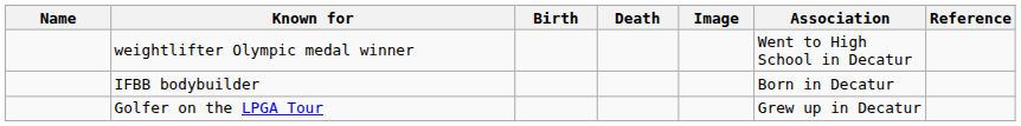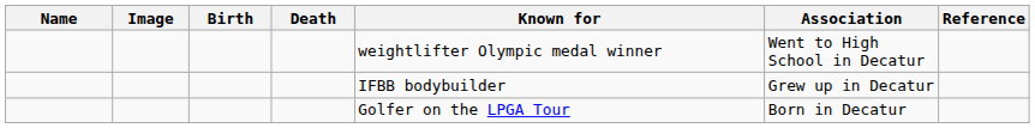columns swapped: Image <-> Known for
row 3 | Association: Born in Decatur -> Grew up in Decatur
row 4 | Association: Grew up in Decatur -> Born in Decatur
